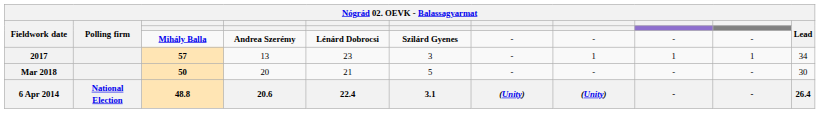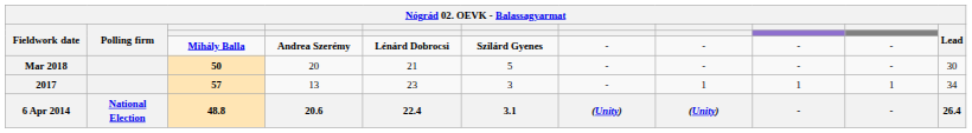rows swapped: Mar 2018 <-> 2017
